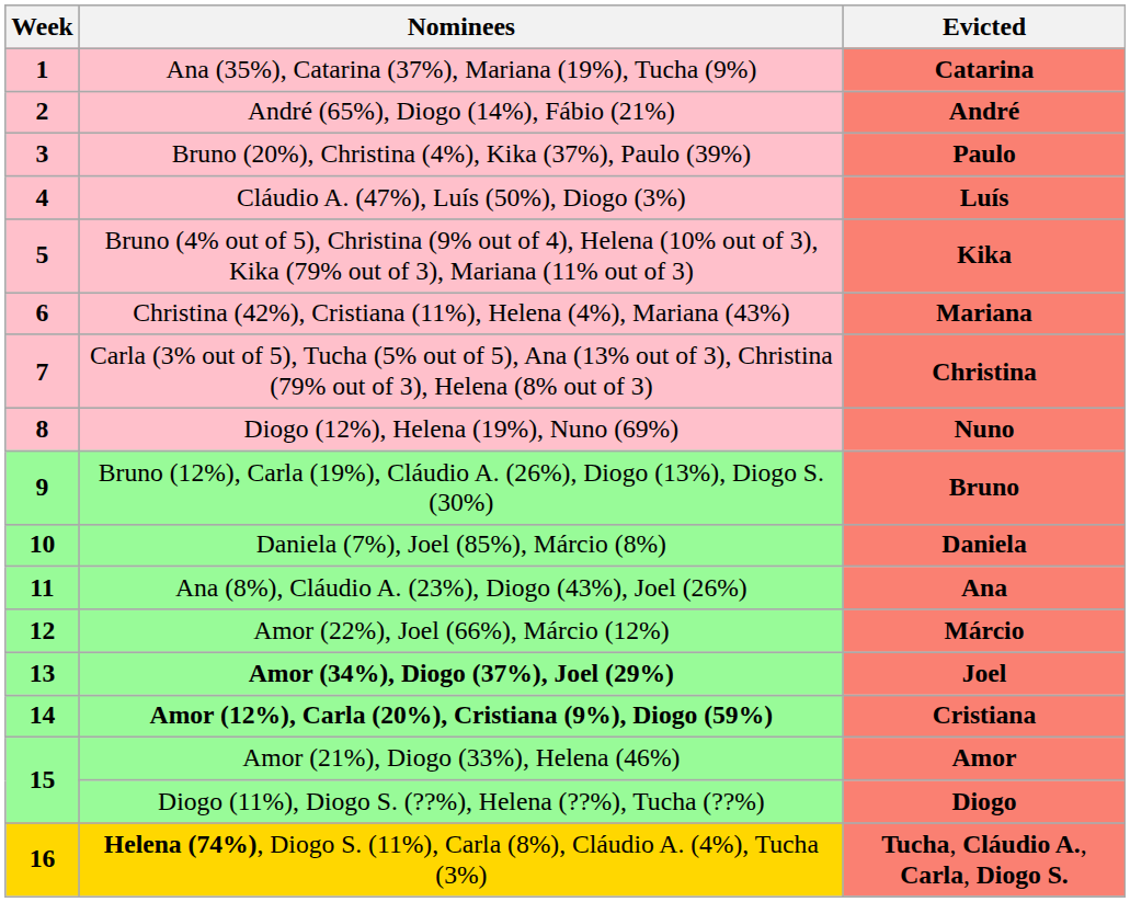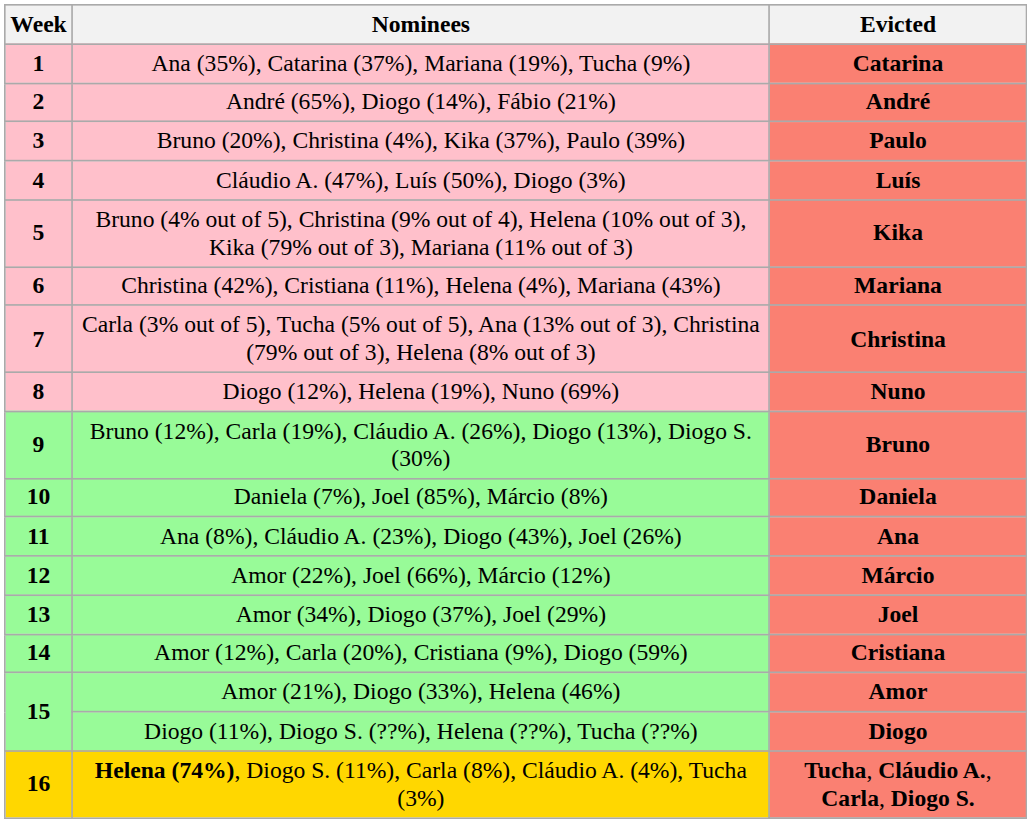Amor (34%), Diogo (37%), Joel (29%) | Nominees: bold -> normal
Amor (12%), Carla (20%), Cristiana (9%), Diogo (59%) | Nominees: bold -> normal
